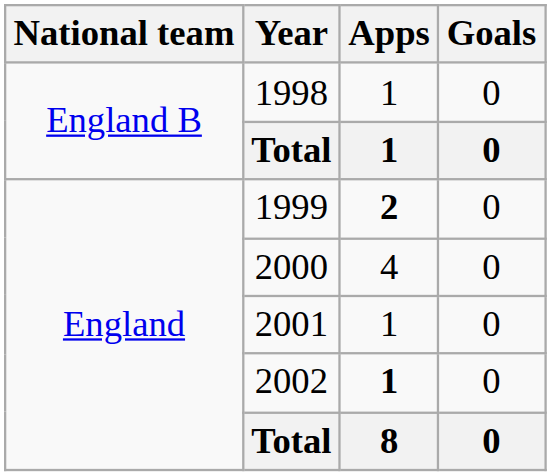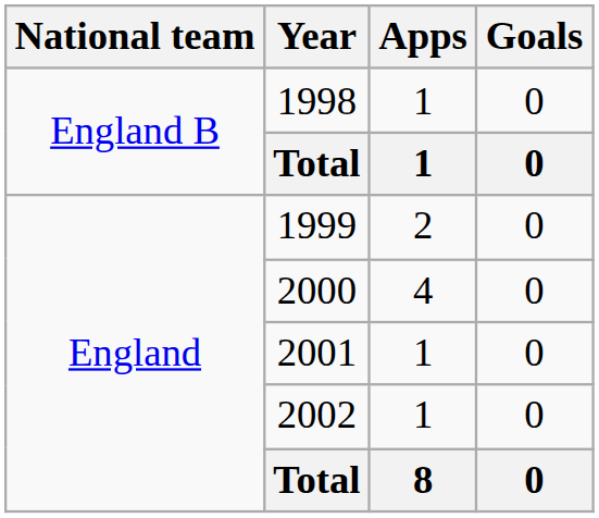1999 | Apps: bold -> normal
2002 | Apps: bold -> normal
